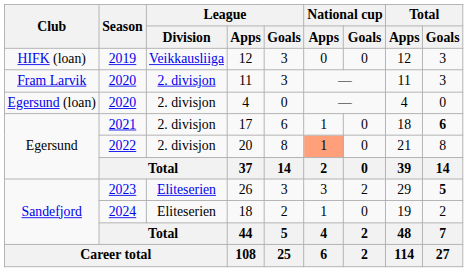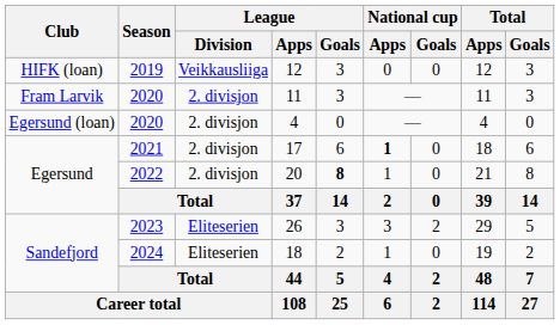17 | National cup / Apps: normal -> bold
17 | Total / Goals: bold -> normal
20 | League / Goals: normal -> bold
20 | National cup / Apps: lightsalmon background -> no background
26 | Total / Goals: bold -> normal
